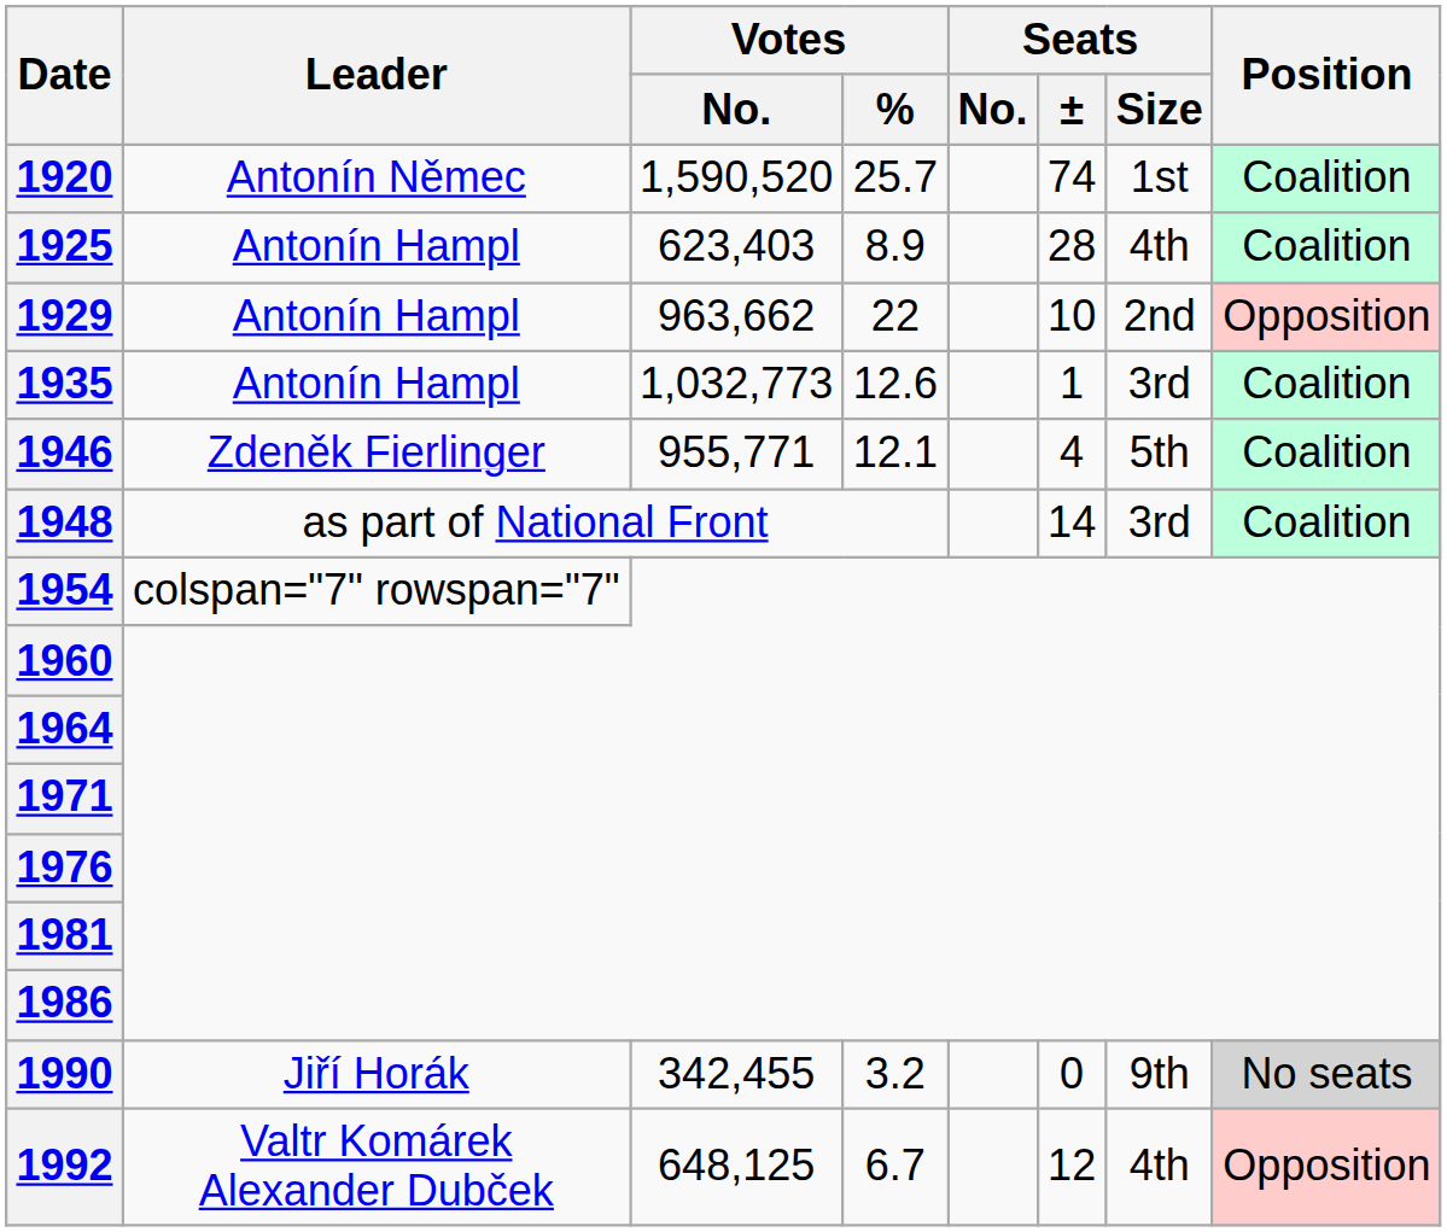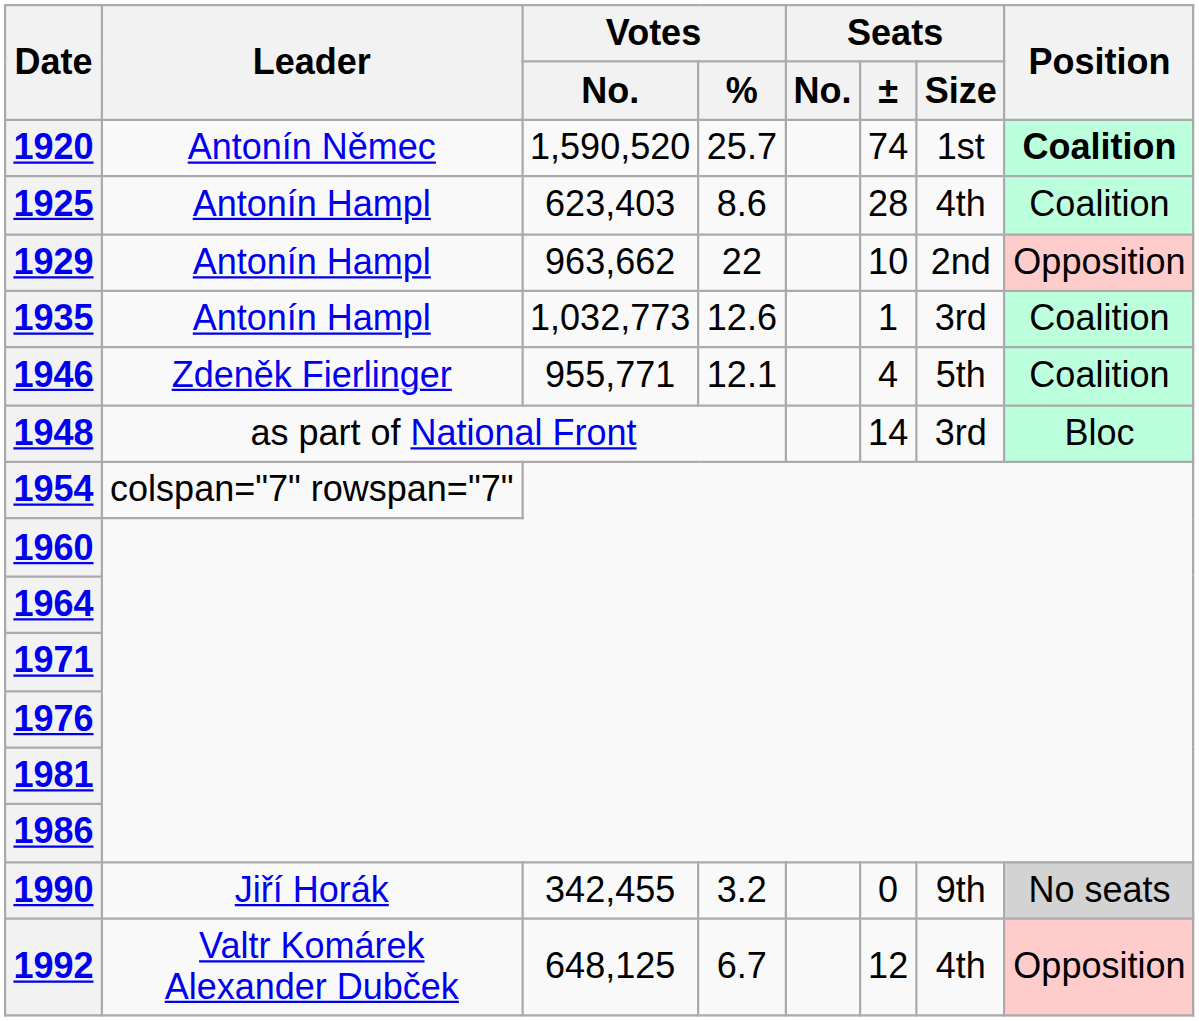1920 | Position: normal -> bold
1925 | Votes / %: 8.9 -> 8.6
1948 | Position: Coalition -> Bloc
